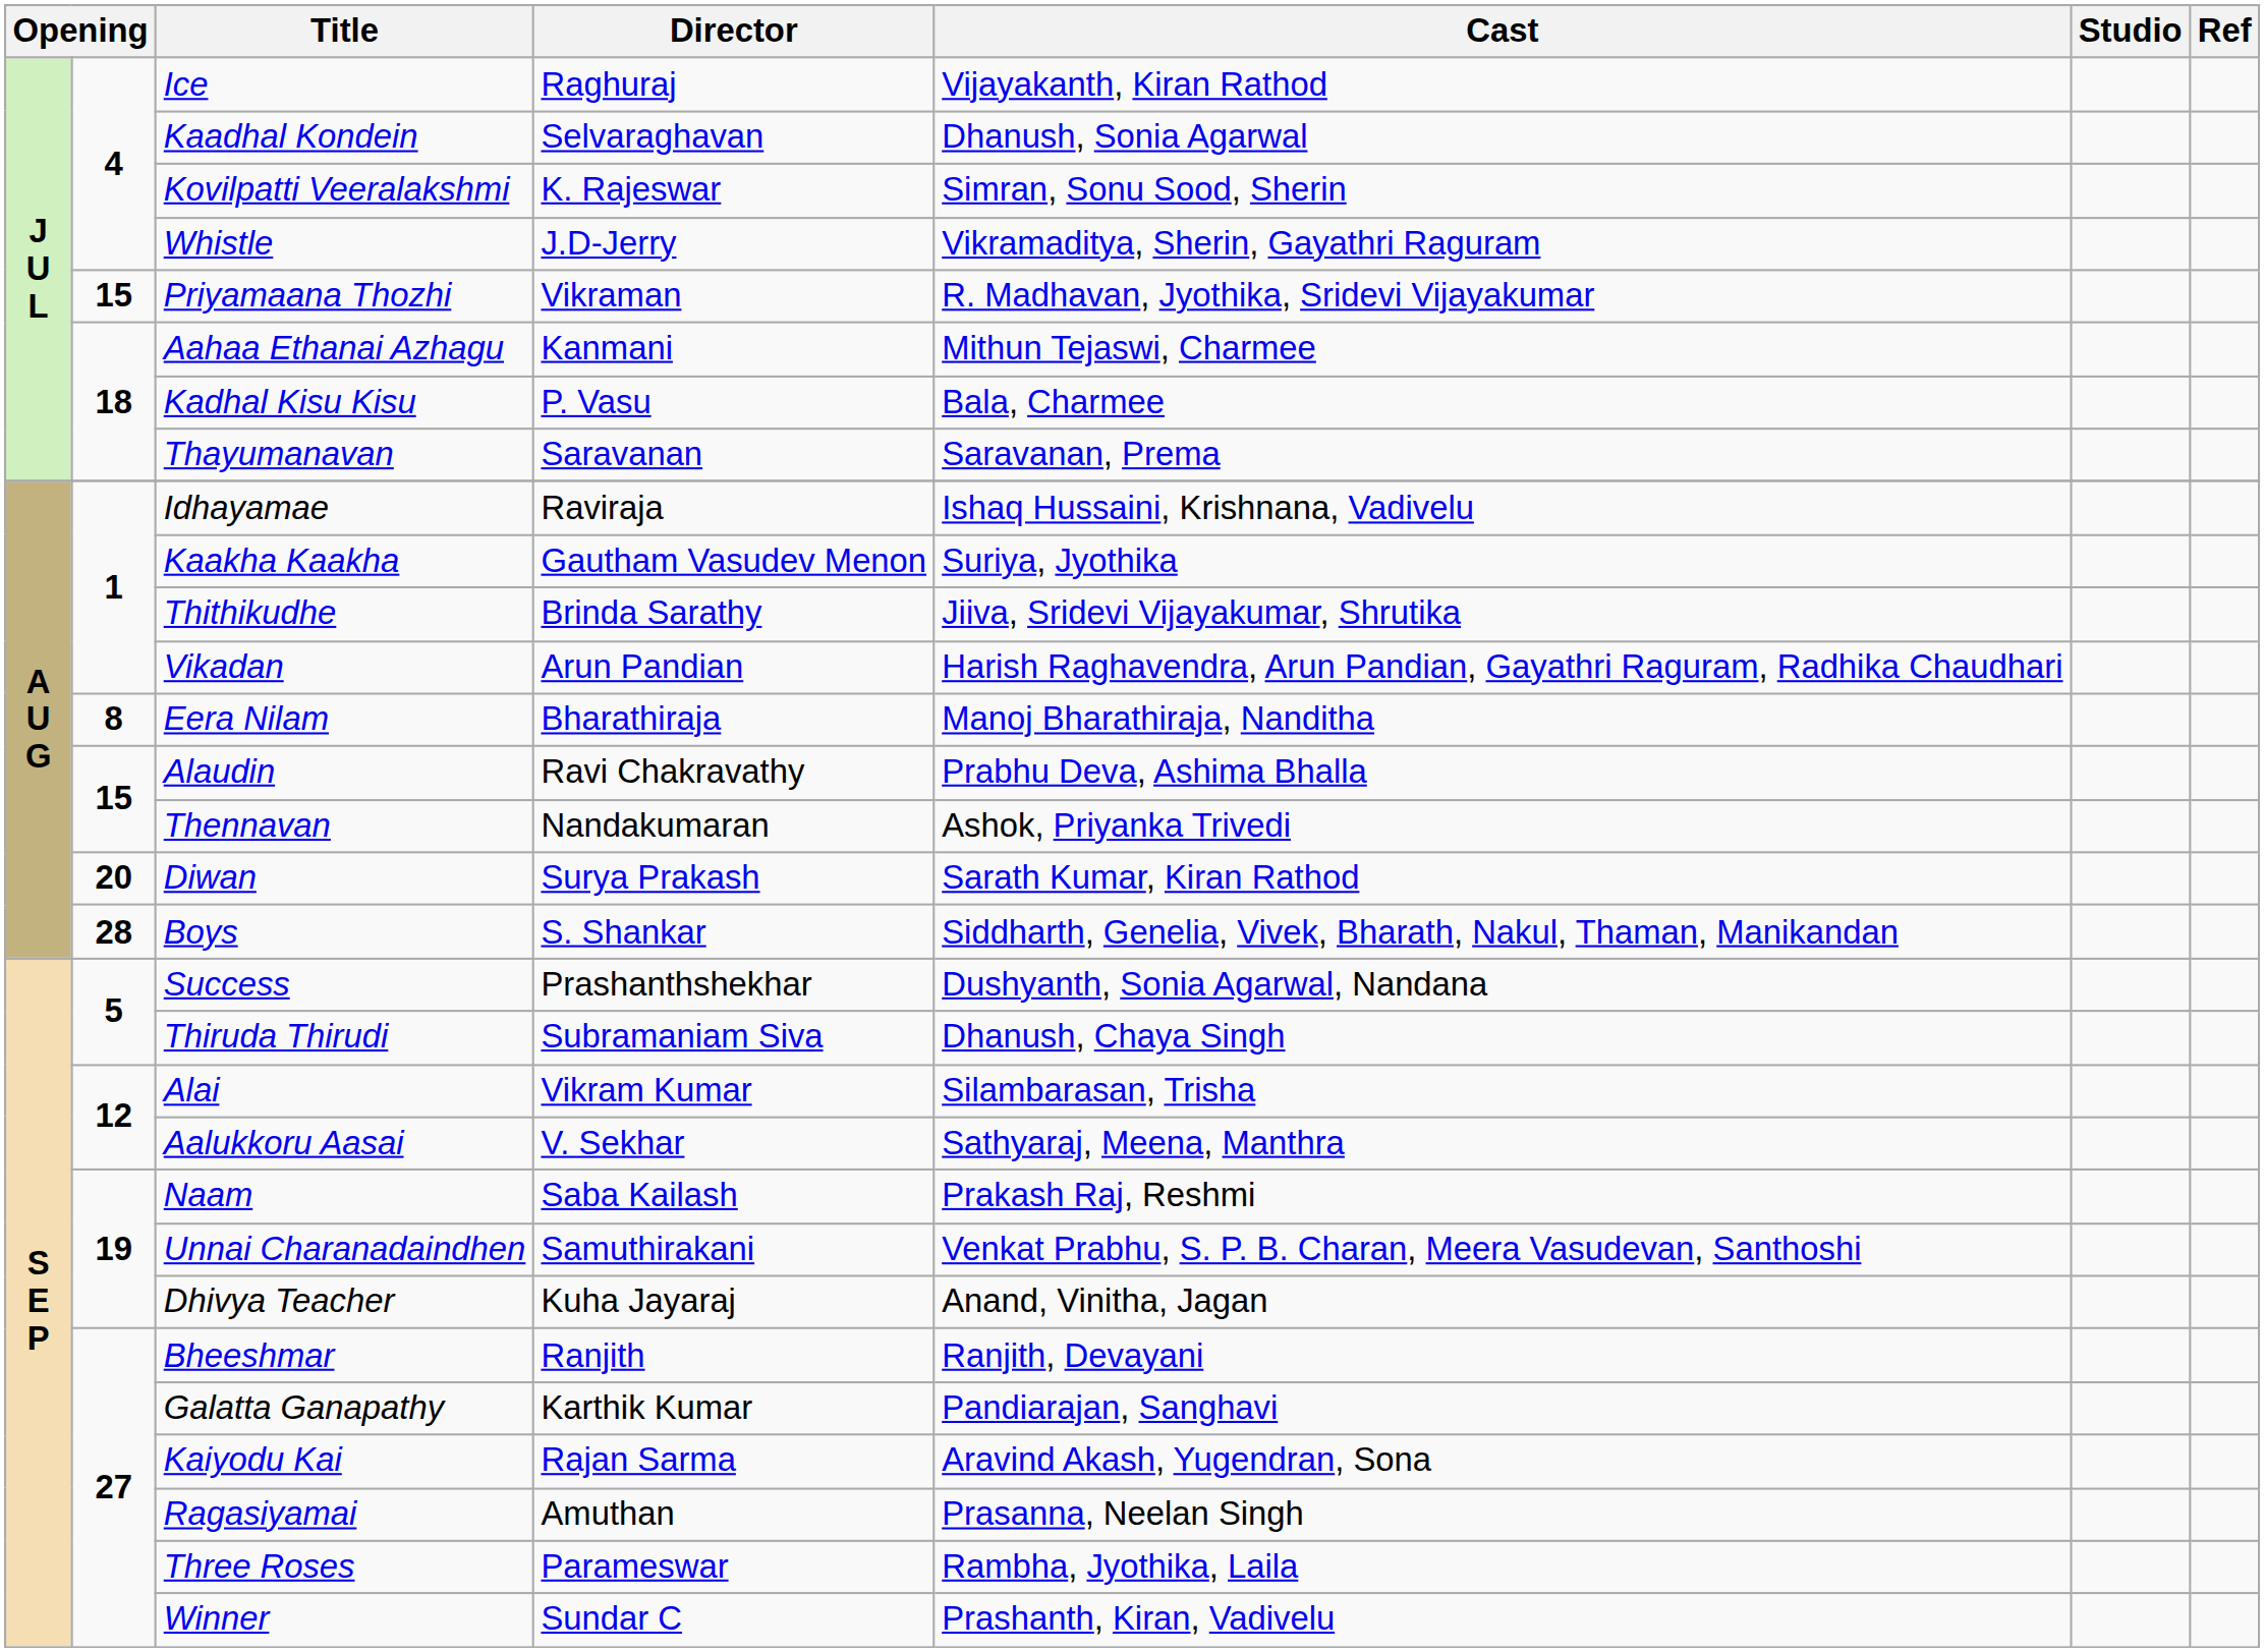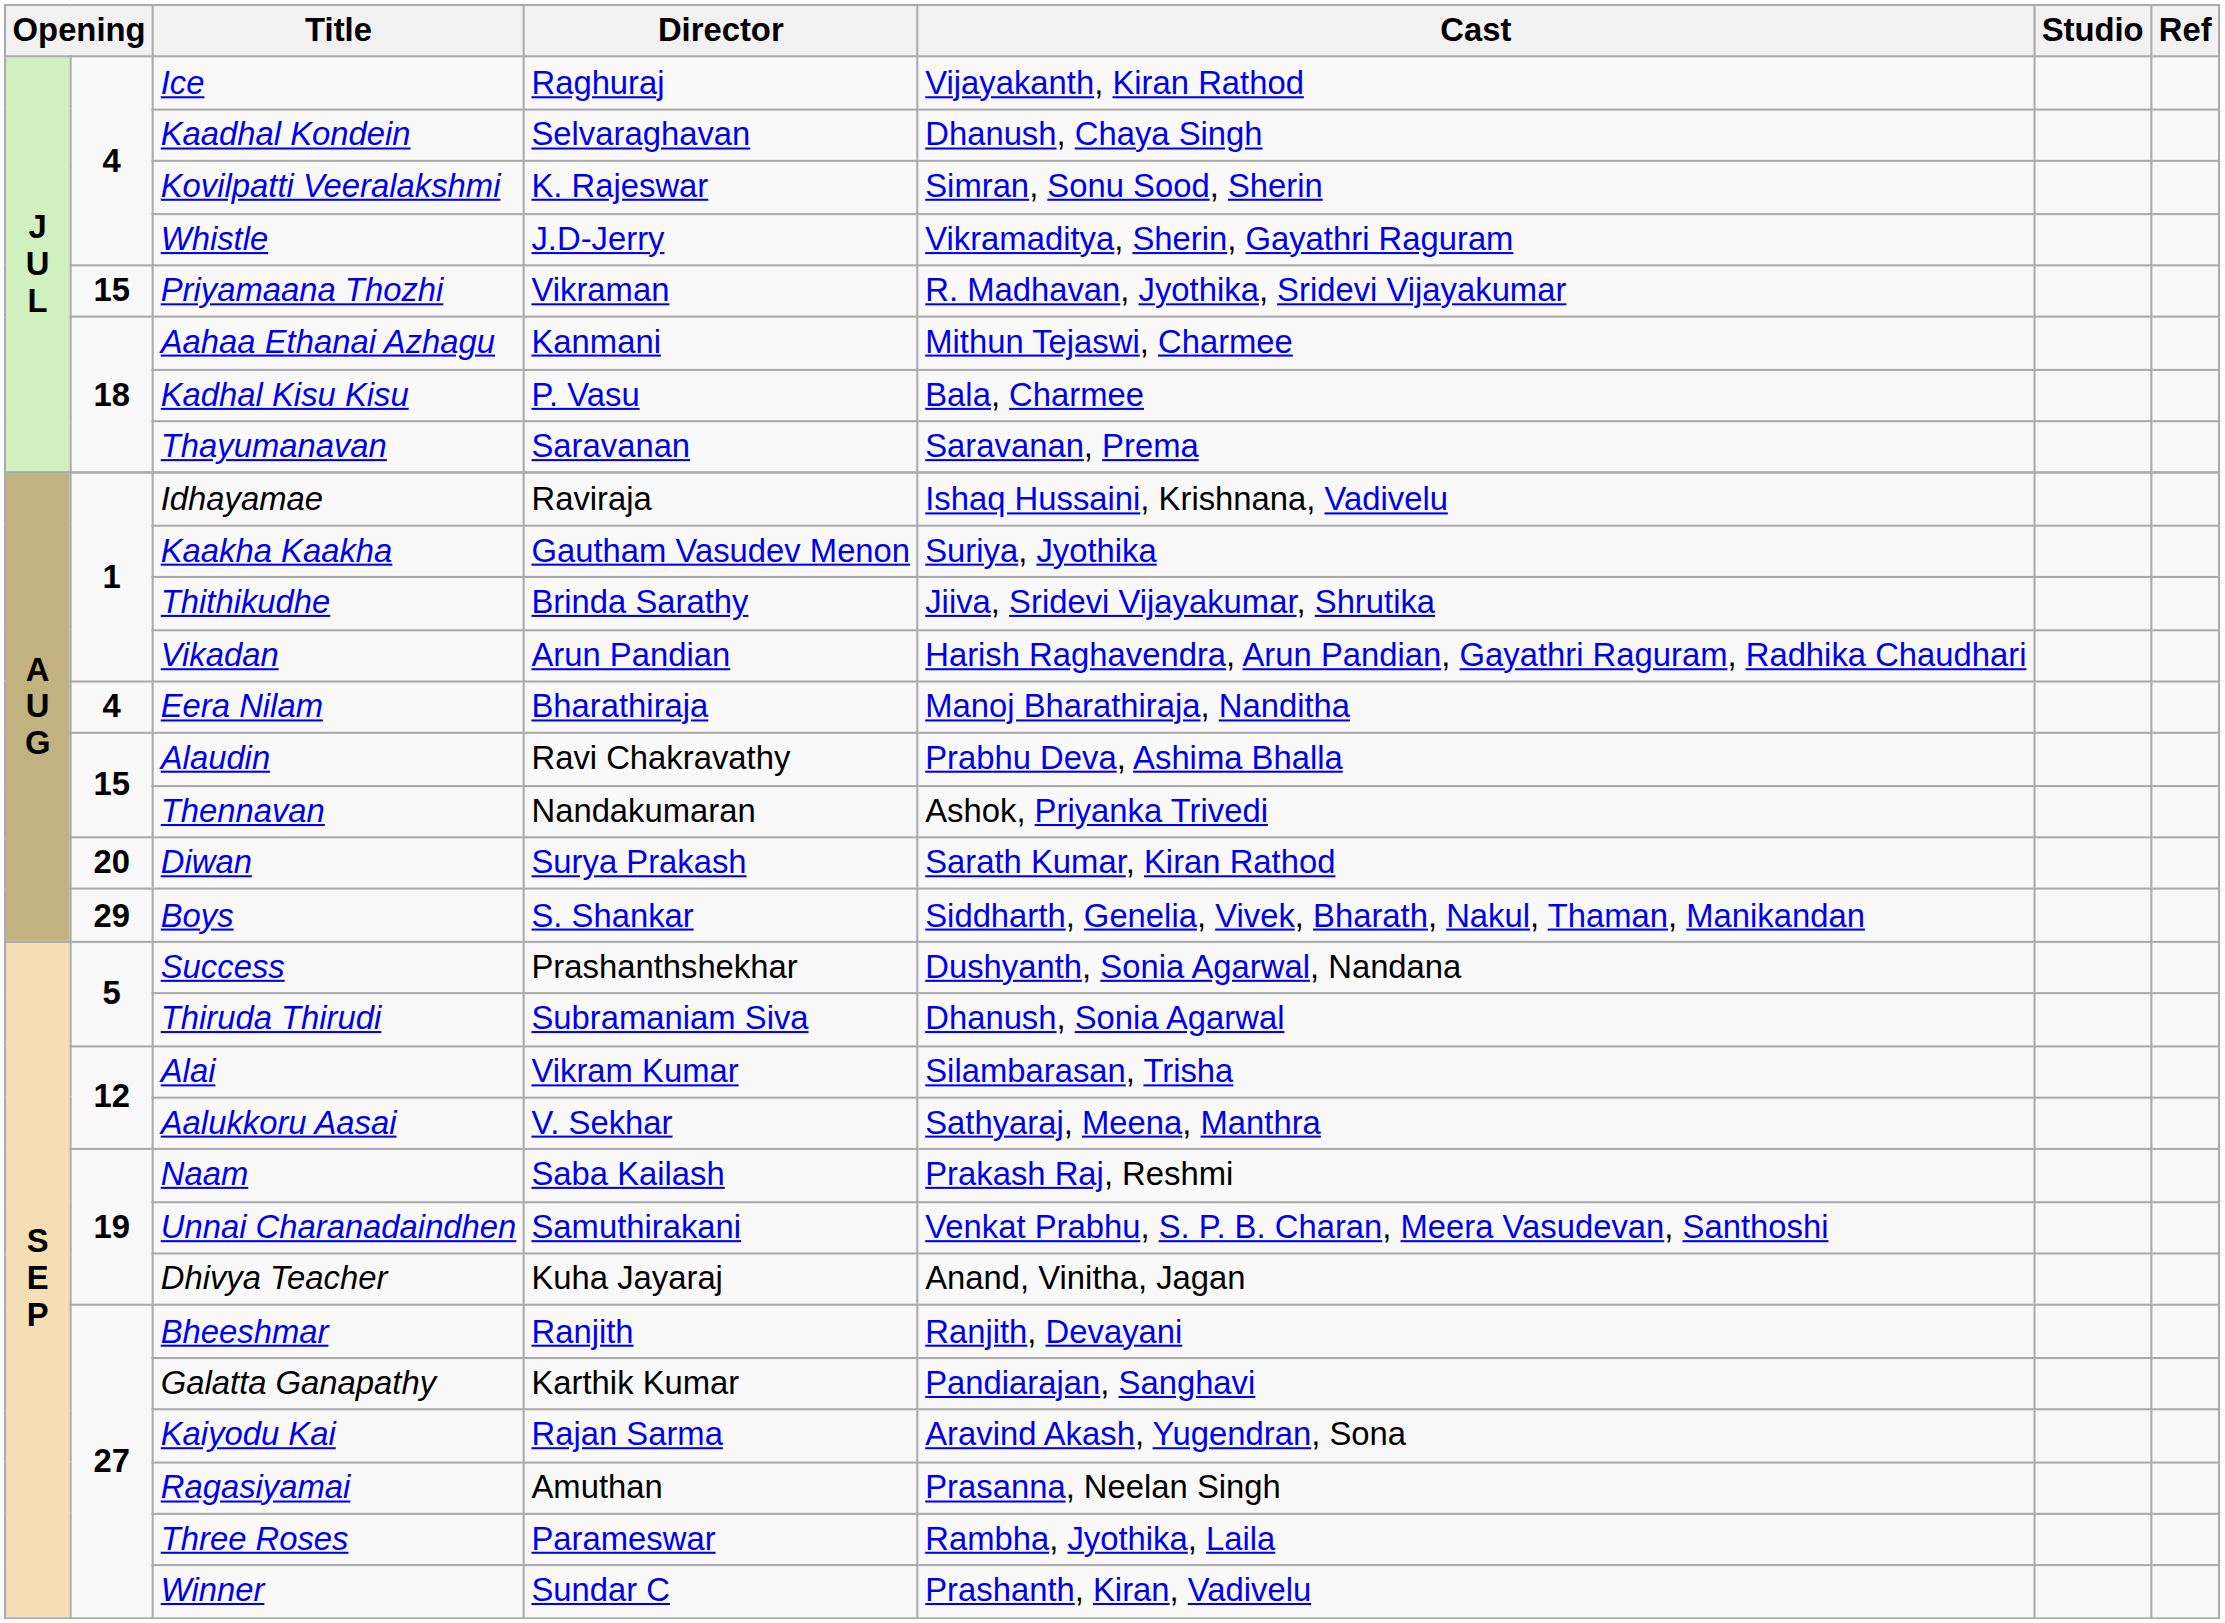Kaadhal Kondein | Cast: Dhanush, Sonia Agarwal -> Dhanush, Chaya Singh
Eera Nilam | column 2: 8 -> 4
Boys | column 2: 28 -> 29
Thiruda Thirudi | Cast: Dhanush, Chaya Singh -> Dhanush, Sonia Agarwal
